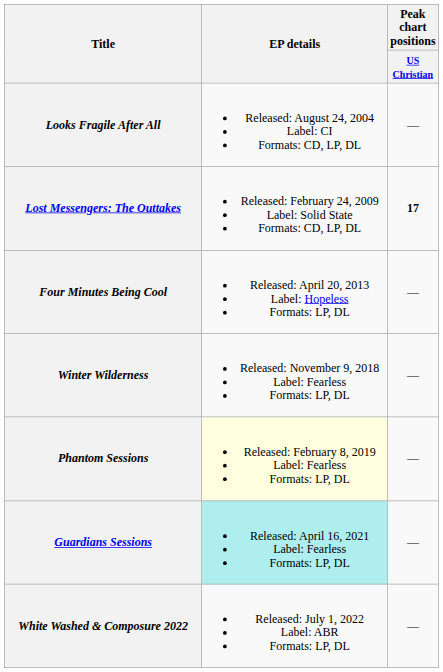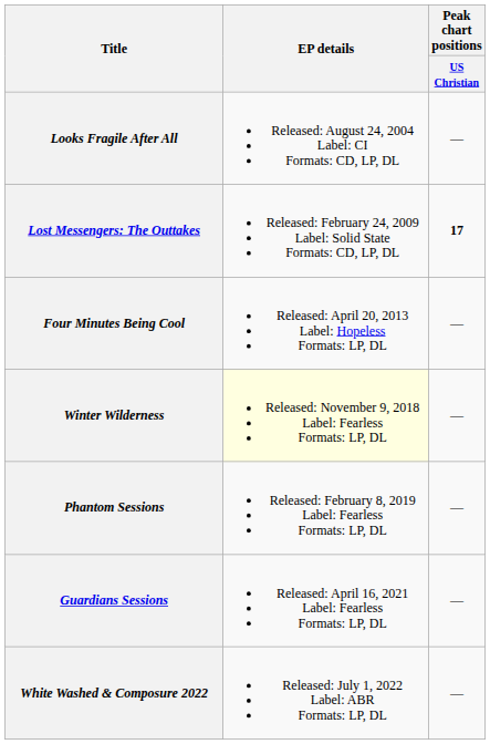Winter Wilderness | EP details: no background -> lightyellow background
Phantom Sessions | EP details: lightyellow background -> no background
Guardians Sessions | EP details: paleturquoise background -> no background
